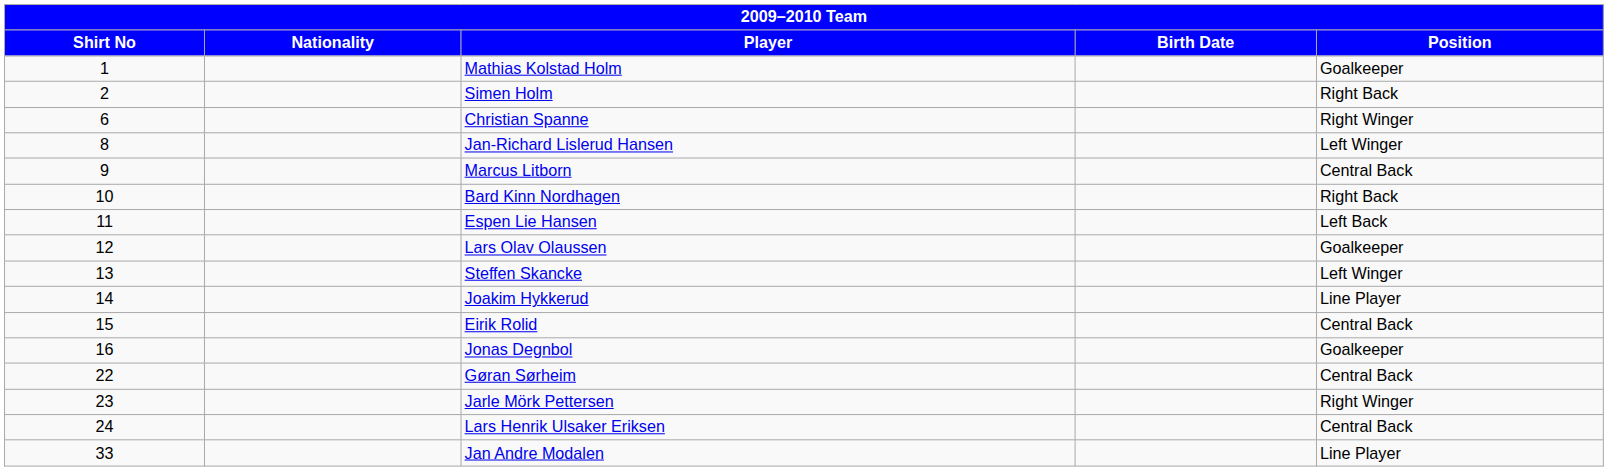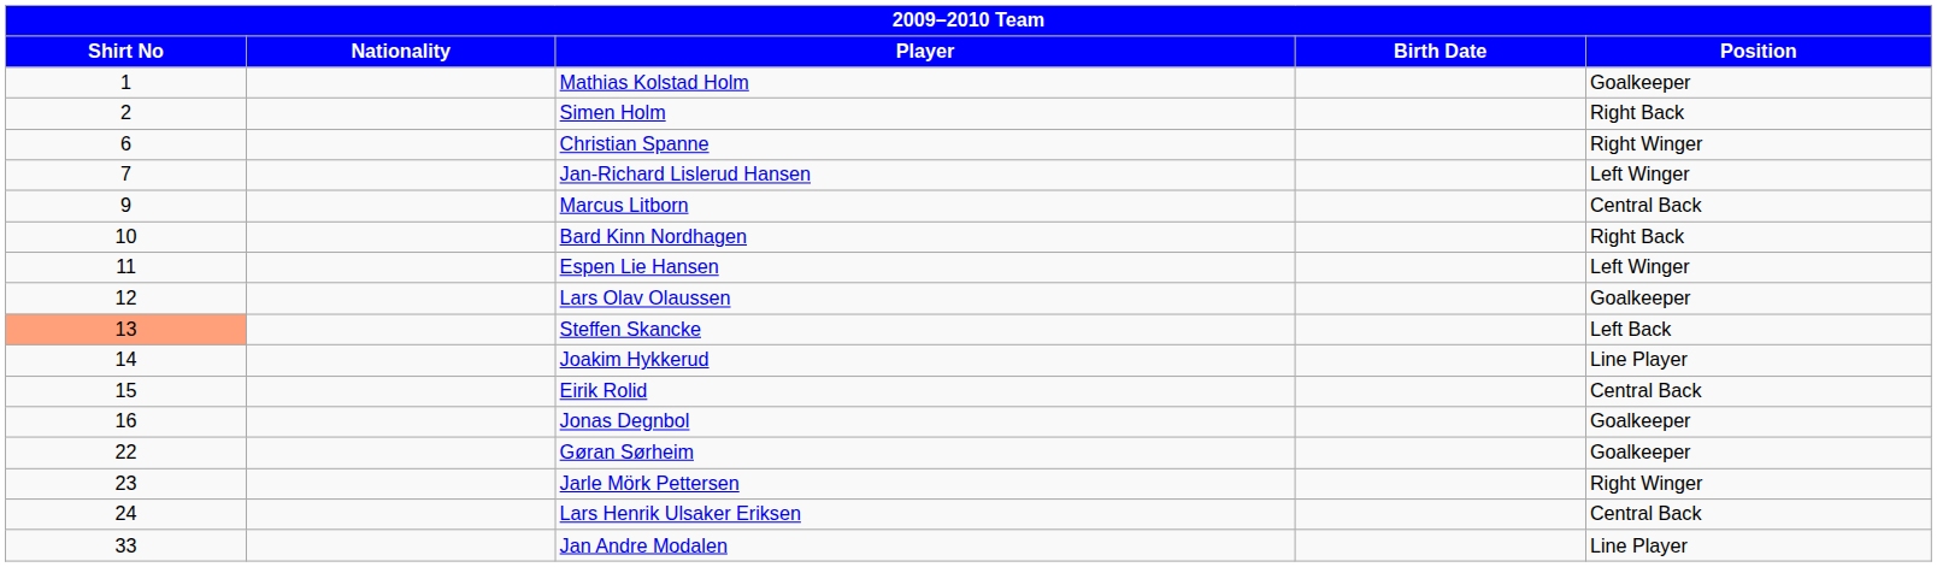Jan-Richard Lislerud Hansen | Shirt No: 8 -> 7
Espen Lie Hansen | Position: Left Back -> Left Winger
Steffen Skancke | Shirt No: no background -> lightsalmon background
Steffen Skancke | Position: Left Winger -> Left Back
Gøran Sørheim | Position: Central Back -> Goalkeeper
